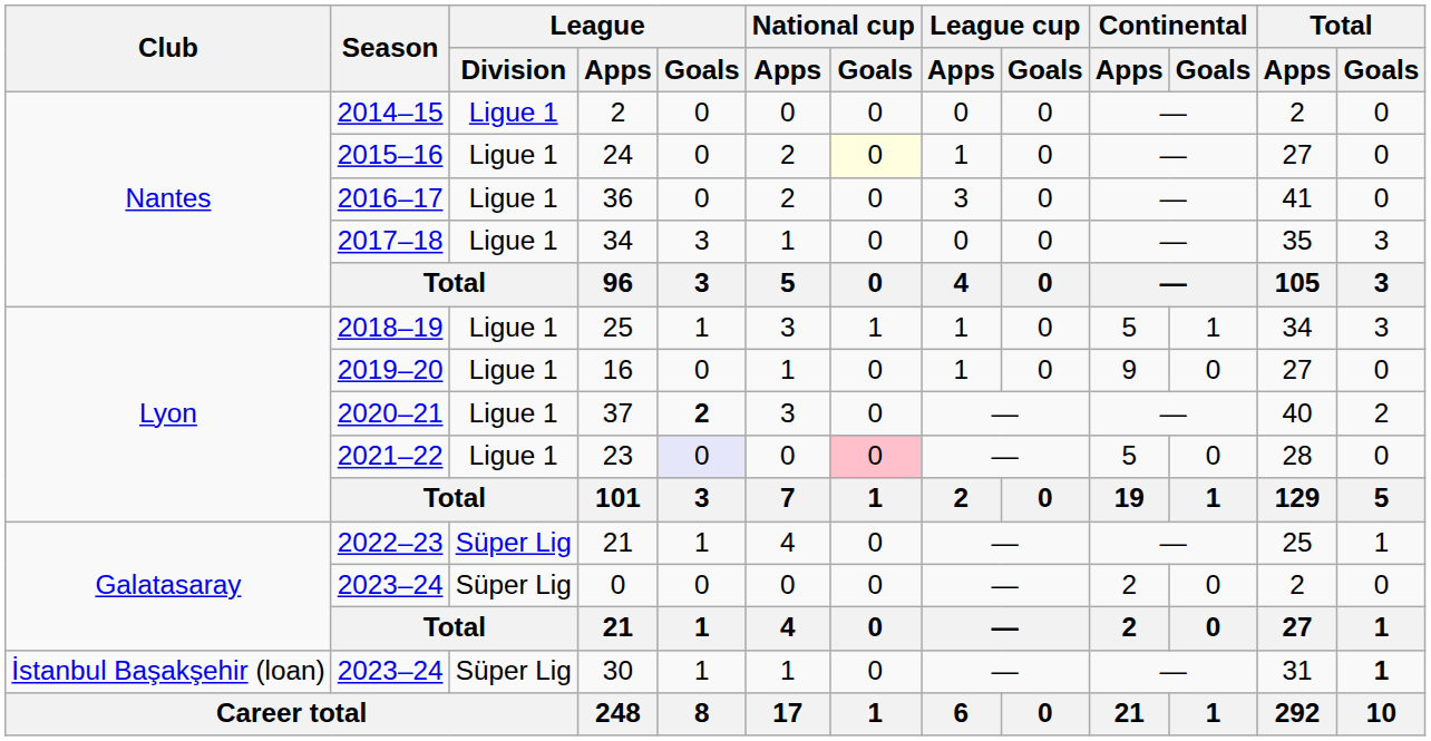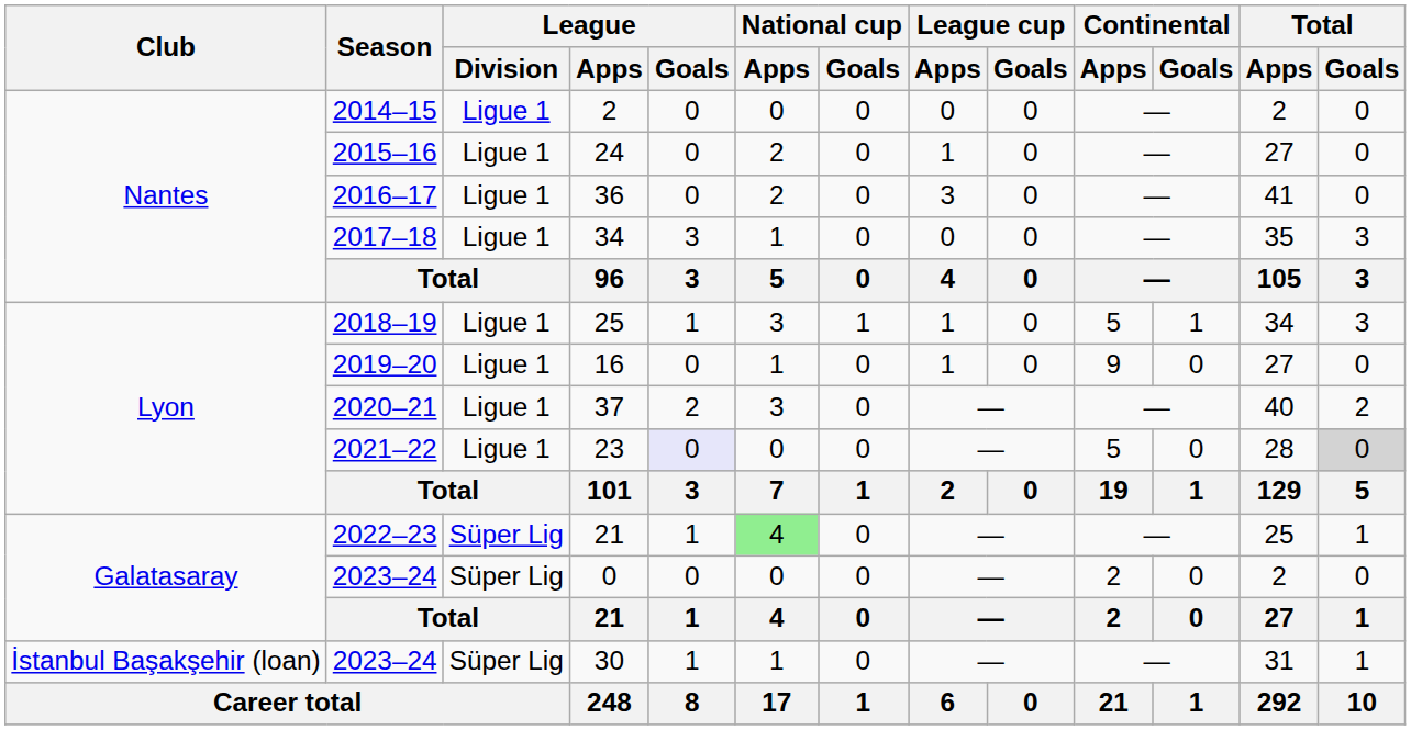24 | National cup / Goals: lightyellow background -> no background
37 | League / Goals: bold -> normal
23 | National cup / Goals: pink background -> no background
23 | Total / Goals: no background -> lightgrey background
2022–23 / 21 | National cup / Apps: no background -> lightgreen background
30 | Total / Goals: bold -> normal
